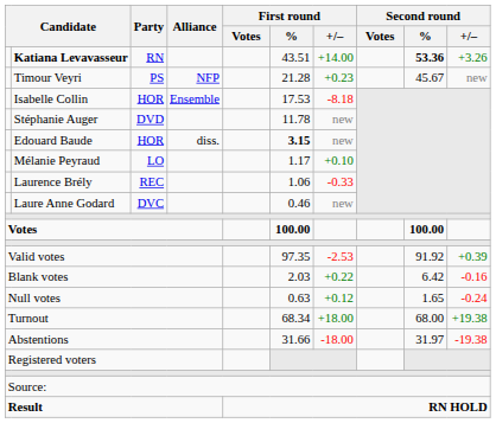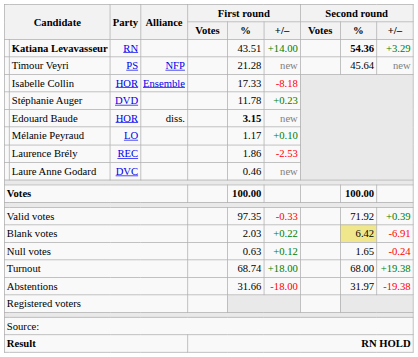Katiana Levavasseur | Second round / %: 53.36 -> 54.36
Katiana Levavasseur | Second round / +/–: +3.26 -> +3.29
Timour Veyri | First round / +/–: +0.23 -> new
Timour Veyri | Second round / %: 45.67 -> 45.64
Isabelle Collin | First round / %: 17.53 -> 17.33
Stéphanie Auger | First round / +/–: new -> +0.23
Laurence Brély | First round / %: 1.06 -> 1.86
Laurence Brély | First round / +/–: -0.33 -> -2.53
Valid votes | First round / +/–: -2.53 -> -0.33
Valid votes | Second round / %: 91.92 -> 71.92
Blank votes | Second round / %: no background -> khaki background
Blank votes | Second round / +/–: -0.16 -> -6.91
Turnout | First round / %: 68.34 -> 68.74
